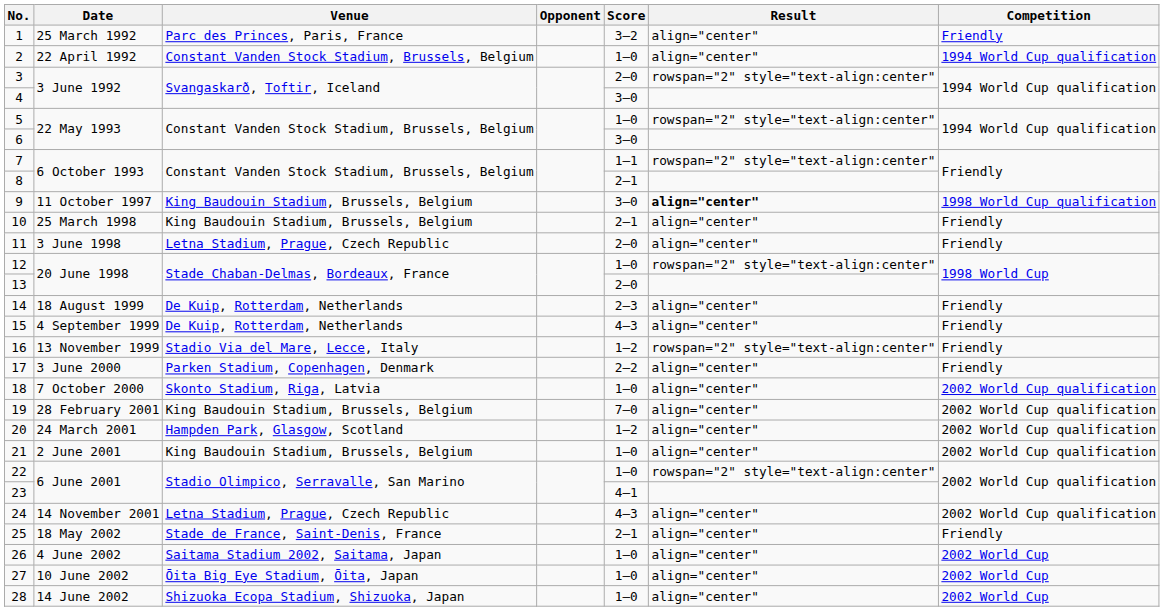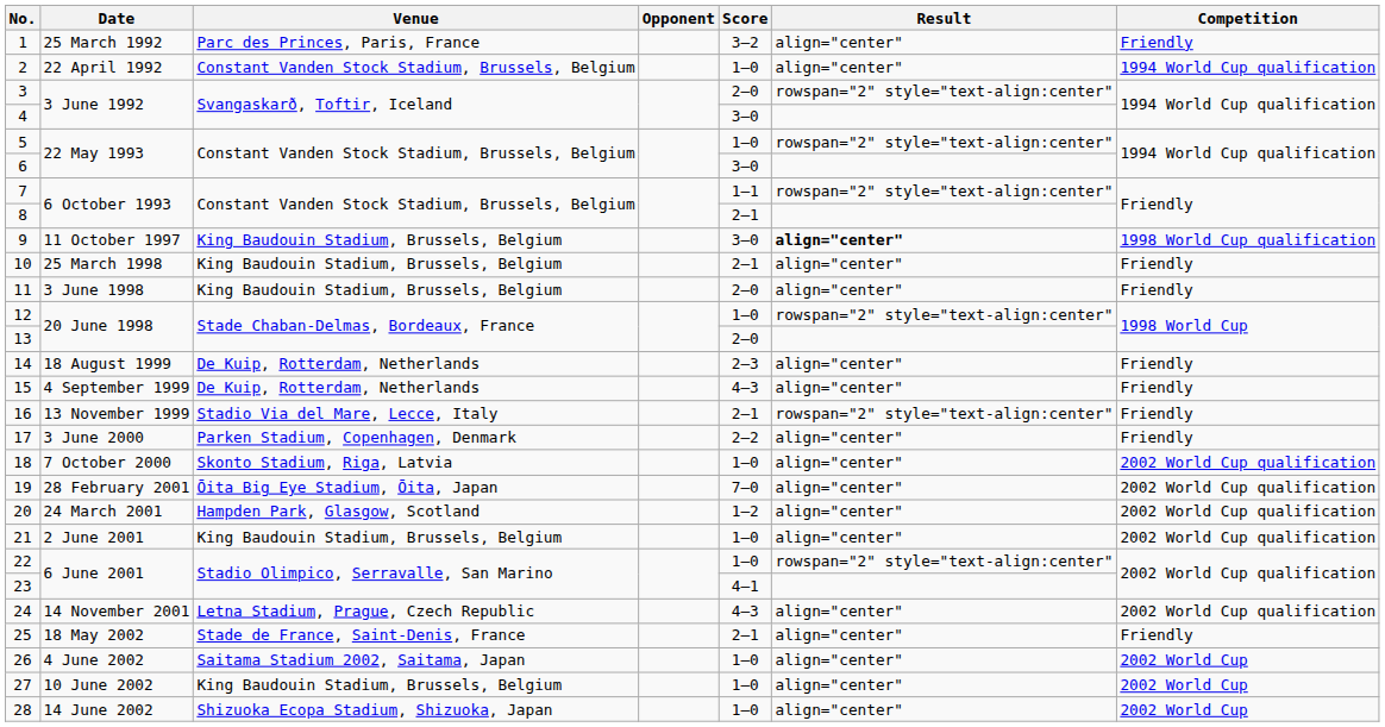11 | Venue: Letna Stadium, Prague, Czech Republic -> King Baudouin Stadium, Brussels, Belgium
16 | Score: 1–2 -> 2–1
19 | Venue: King Baudouin Stadium, Brussels, Belgium -> Ōita Big Eye Stadium, Ōita, Japan
27 | Venue: Ōita Big Eye Stadium, Ōita, Japan -> King Baudouin Stadium, Brussels, Belgium
